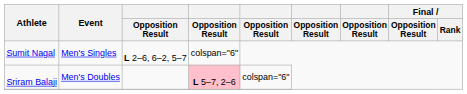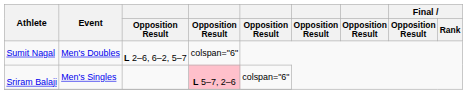Sumit Nagal | Event: Men's Singles -> Men's Doubles
Sriram Balaji | Event: Men's Doubles -> Men's Singles
